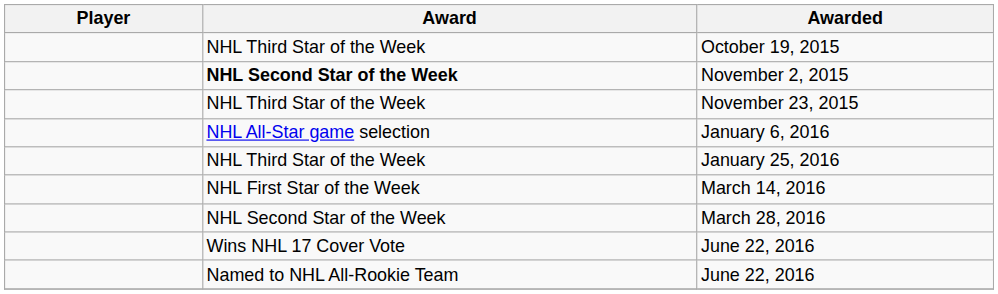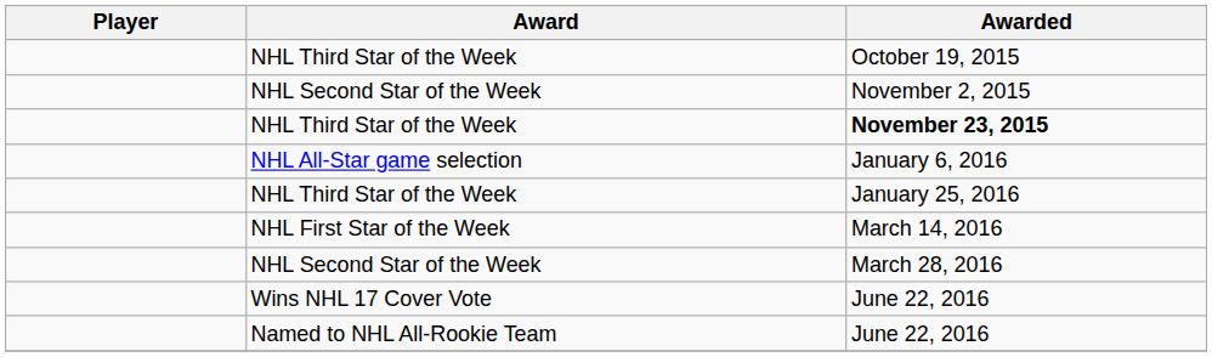November 2, 2015 | Award: bold -> normal
November 23, 2015 | Awarded: normal -> bold
